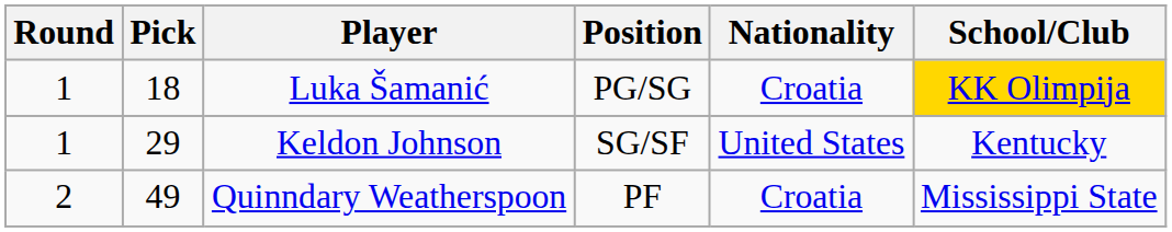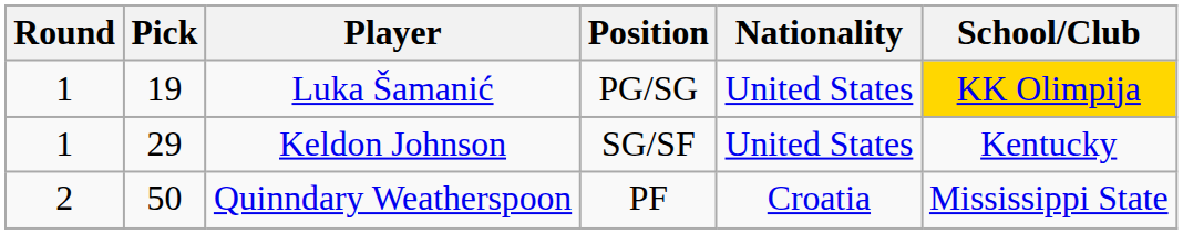Luka Šamanić | Pick: 18 -> 19
Luka Šamanić | Nationality: Croatia -> United States
Quinndary Weatherspoon | Pick: 49 -> 50
